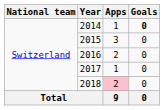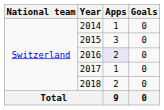2014 | Goals: bold -> normal
2016 | Apps: no background -> lavender background
2018 | Apps: pink background -> no background
